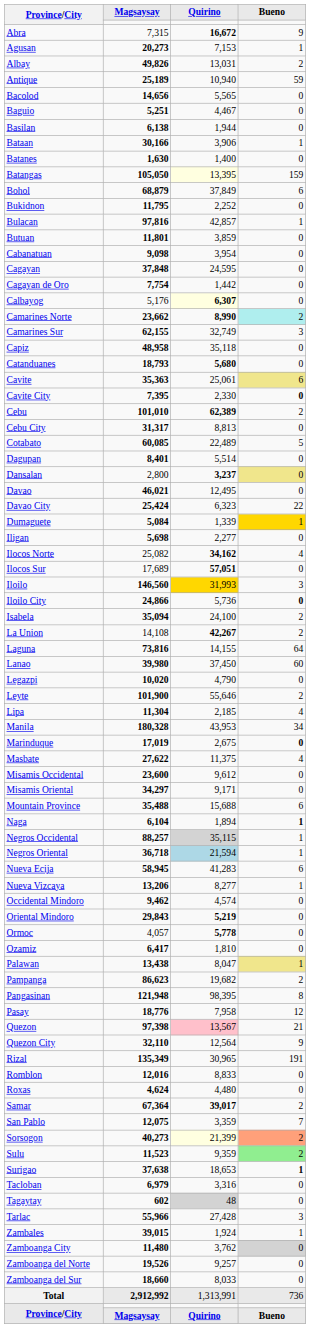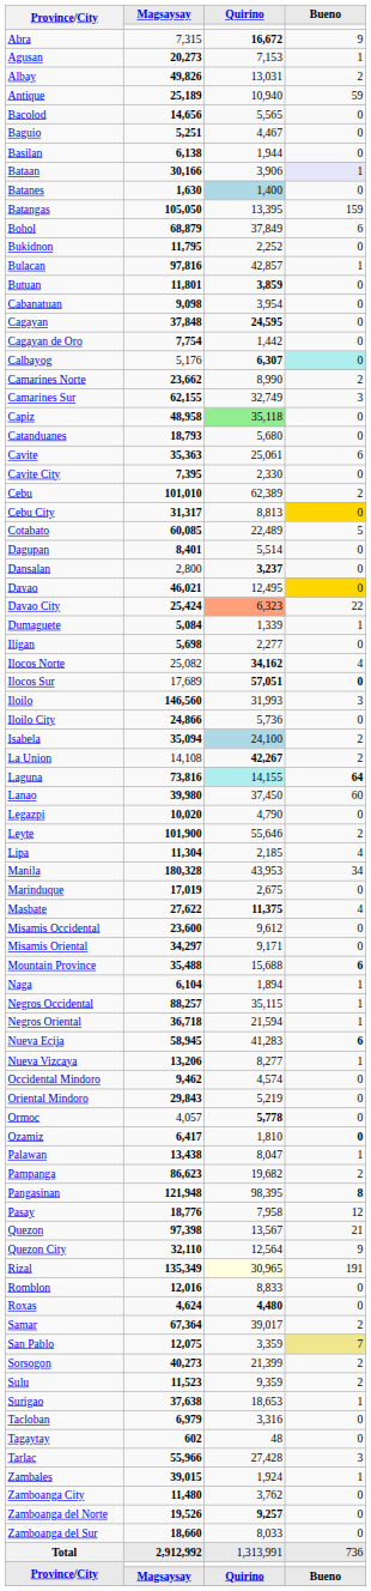Bataan | Bueno: no background -> lavender background
Batanes | Quirino: no background -> lightblue background
Batangas | Quirino: lightyellow background -> no background
Butuan | Quirino: normal -> bold
Cagayan | Quirino: normal -> bold
Calbayog | Quirino: lightyellow background -> no background
Calbayog | Bueno: no background -> paleturquoise background
Camarines Norte | Quirino: bold -> normal
Camarines Norte | Bueno: paleturquoise background -> no background
Capiz | Quirino: no background -> lightgreen background
Catanduanes | Quirino: bold -> normal
Cavite | Bueno: khaki background -> no background
Cavite City | Bueno: bold -> normal
Cebu | Quirino: bold -> normal
Cebu City | Bueno: no background -> gold background
Dansalan | Bueno: khaki background -> no background
Davao | Bueno: no background -> gold background
Davao City | Quirino: no background -> lightsalmon background
Dumaguete | Bueno: gold background -> no background
Ilocos Sur | Bueno: normal -> bold
Iloilo | Quirino: gold background -> no background
Iloilo City | Bueno: bold -> normal
Isabela | Quirino: no background -> lightblue background
Laguna | Quirino: no background -> paleturquoise background
Laguna | Bueno: normal -> bold
Marinduque | Bueno: bold -> normal
Masbate | Quirino: normal -> bold
Mountain Province | Bueno: normal -> bold
Naga | Bueno: bold -> normal
Negros Occidental | Quirino: lightgrey background -> no background
Negros Oriental | Quirino: lightblue background -> no background
Nueva Ecija | Bueno: normal -> bold
Oriental Mindoro | Quirino: bold -> normal
Ozamiz | Bueno: normal -> bold
Palawan | Bueno: khaki background -> no background
Pangasinan | Bueno: normal -> bold
Quezon | Quirino: pink background -> no background
Rizal | Quirino: no background -> lightyellow background
Roxas | Quirino: normal -> bold
Samar | Quirino: bold -> normal
San Pablo | Bueno: no background -> khaki background
Sorsogon | Quirino: lightyellow background -> no background
Sorsogon | Bueno: lightsalmon background -> no background
Sulu | Bueno: lightgreen background -> no background
Surigao | Bueno: bold -> normal
Tagaytay | Quirino: lightgrey background -> no background
Zamboanga City | Bueno: lightgrey background -> no background
Zamboanga del Norte | Quirino: normal -> bold
